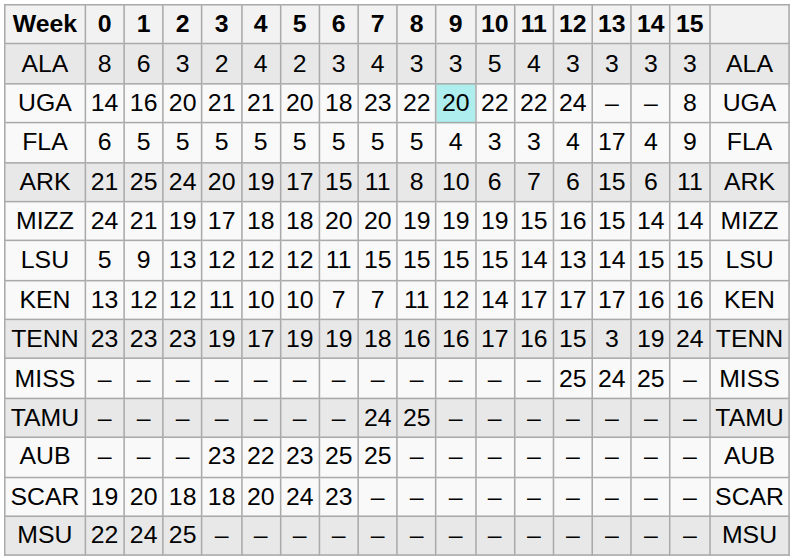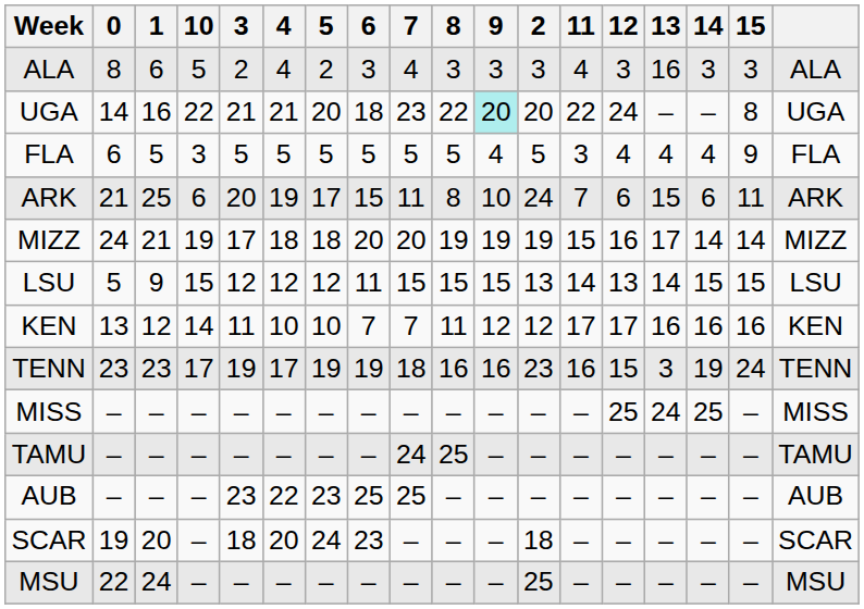columns swapped: 2 <-> 10
row 2 | 13: 3 -> 16
row 4 | 13: 17 -> 4
row 6 | 13: 15 -> 17
row 8 | 13: 17 -> 16
